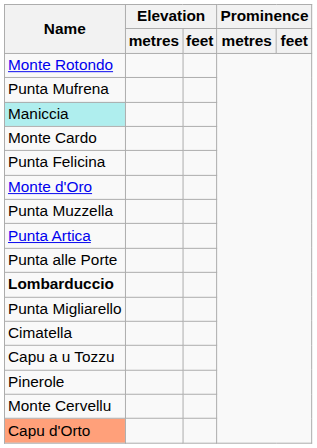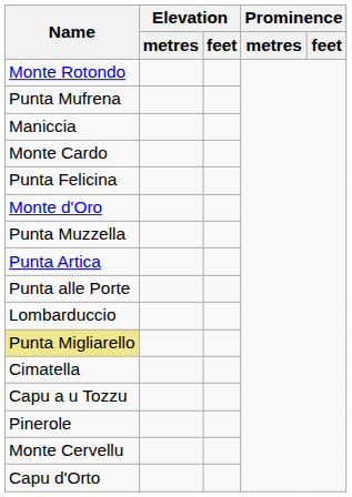Maniccia | Name: paleturquoise background -> no background
Lombarduccio | Name: bold -> normal
Punta Migliarello | Name: no background -> khaki background
Capu d'Orto | Name: lightsalmon background -> no background
